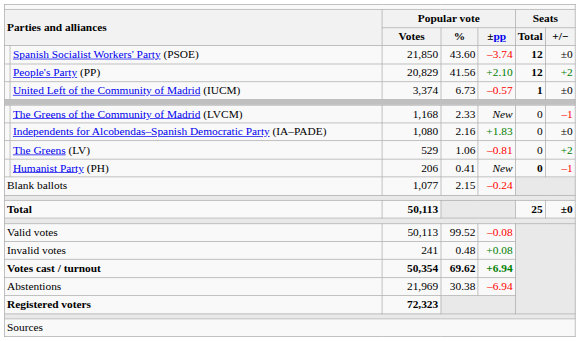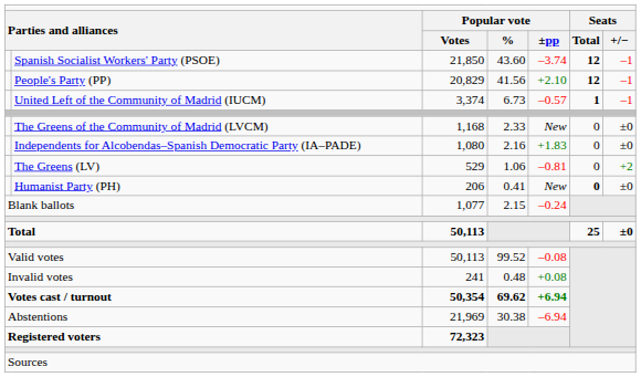Spanish Socialist Workers' Party (PSOE) | column 7: ±0 -> –1
People's Party (PP) | column 7: +2 -> –1
United Left of the Community of Madrid (IUCM) | column 7: ±0 -> –1
The Greens of the Community of Madrid (LVCM) | column 7: –1 -> ±0
Humanist Party (PH) | column 7: –1 -> ±0
